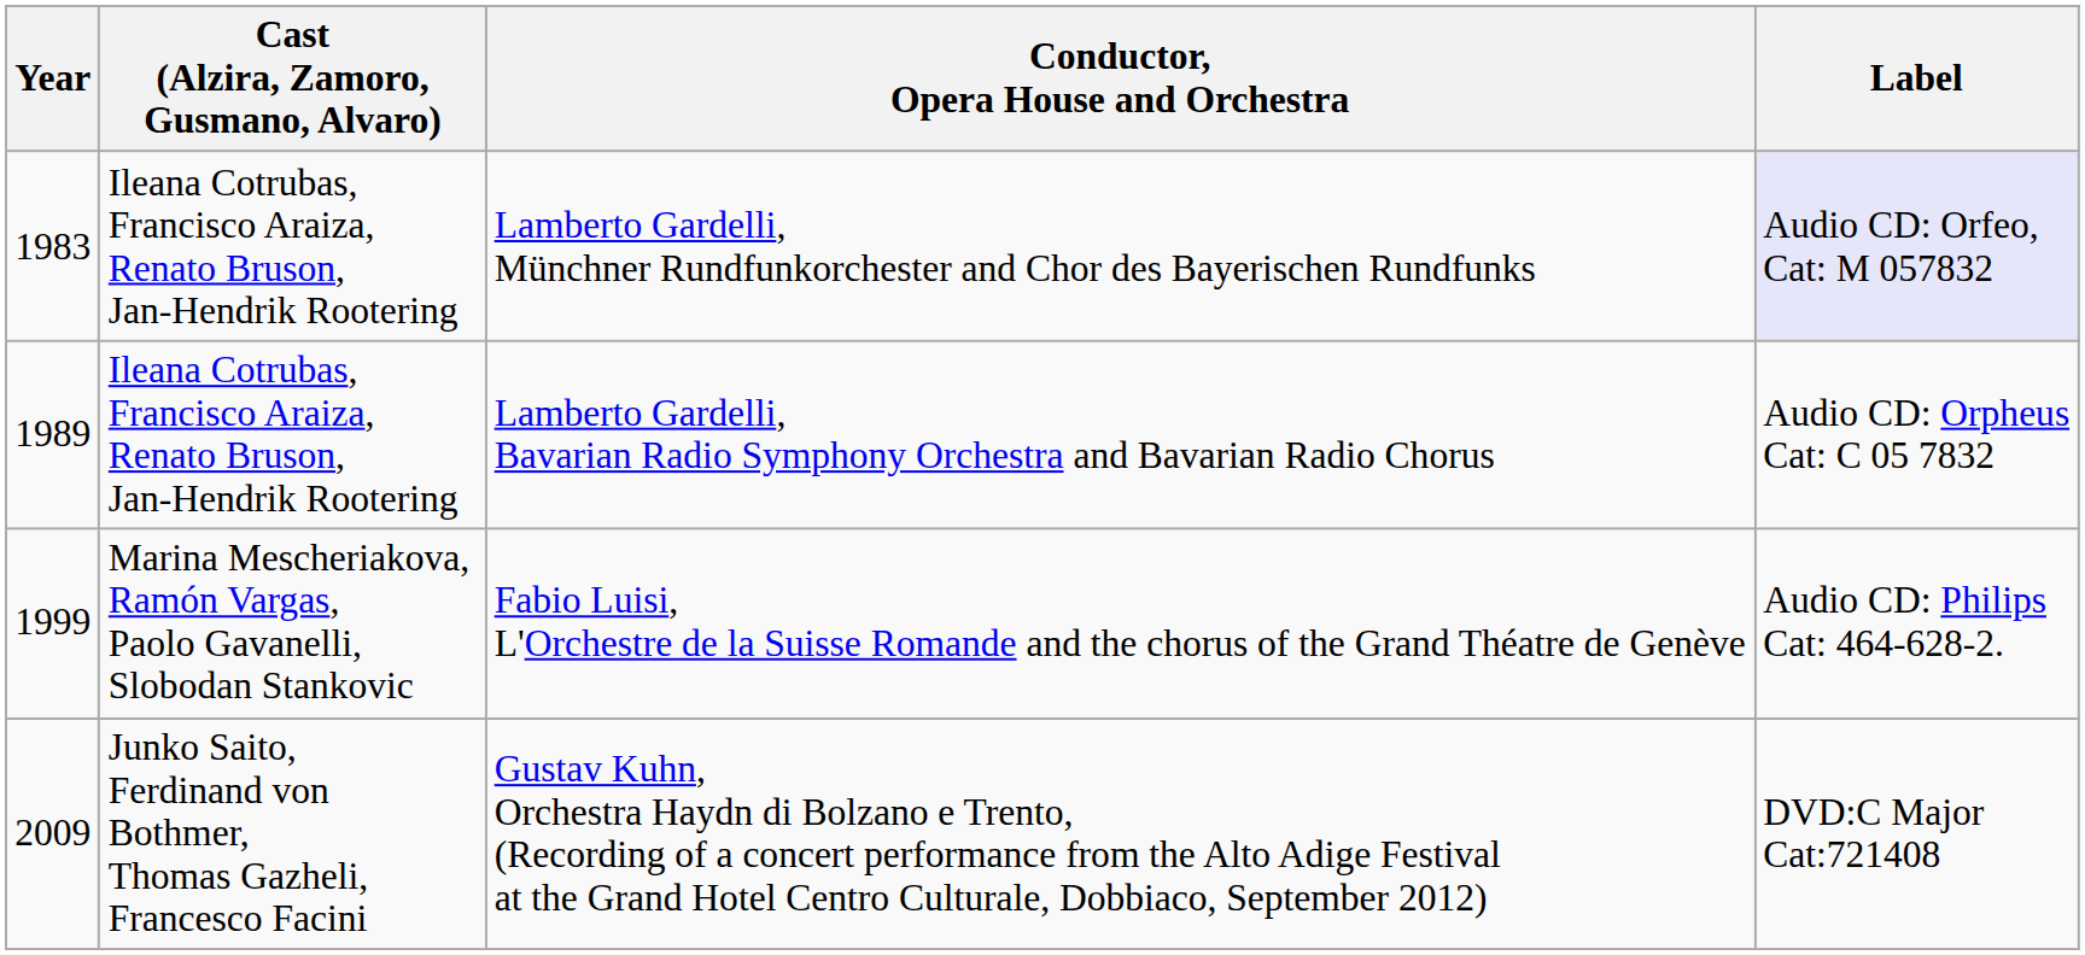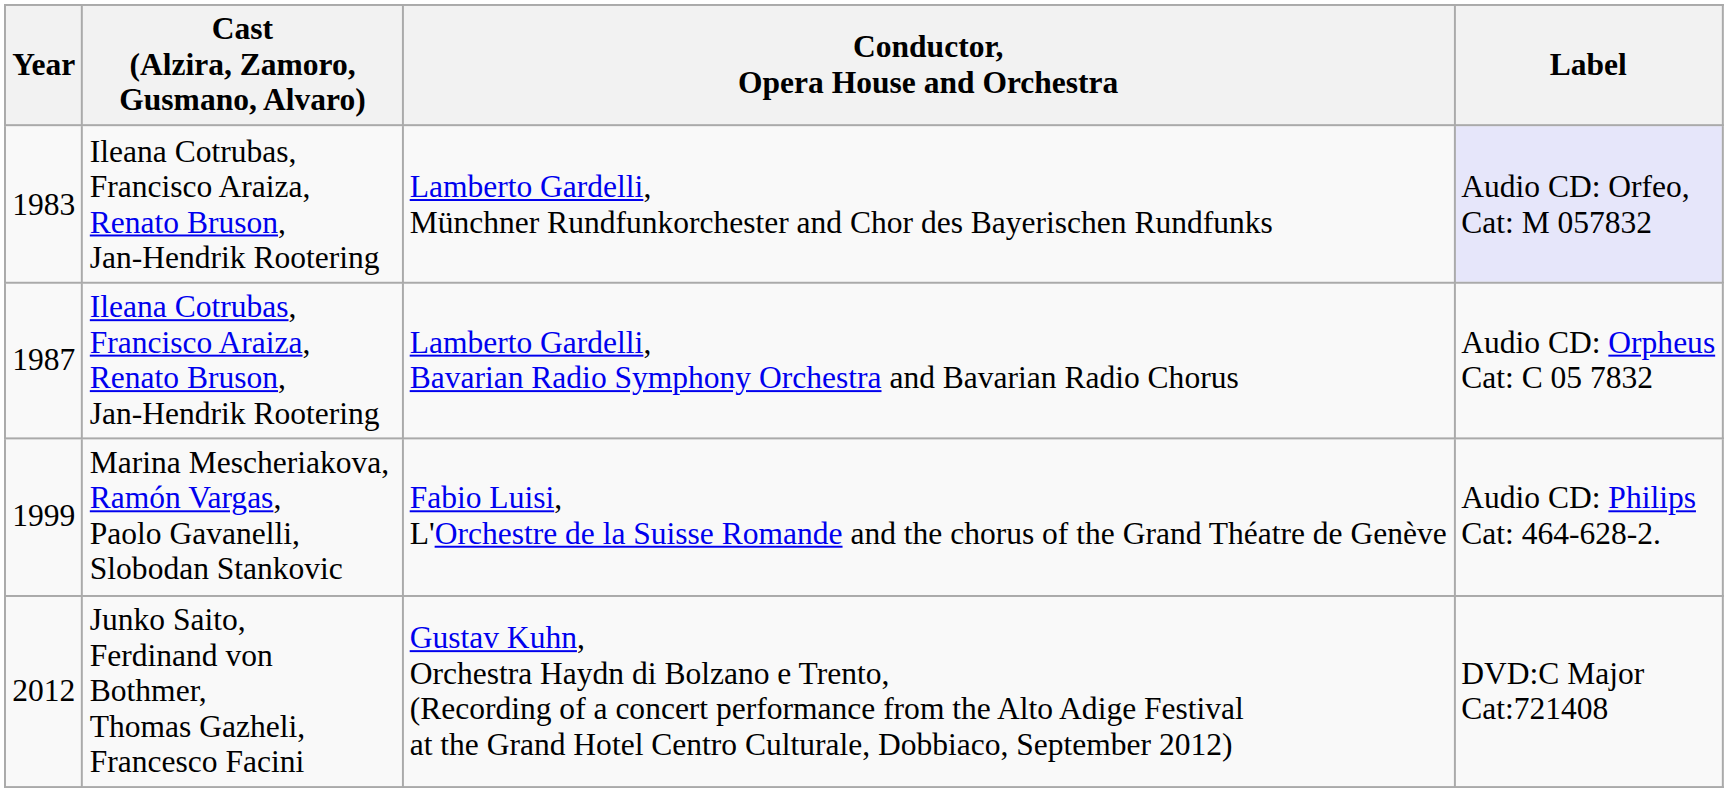row 3 | Year: 1989 -> 1987
row 5 | Year: 2009 -> 2012
